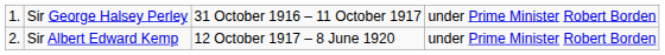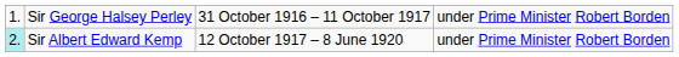Sir Albert Edward Kemp | column 1: no background -> paleturquoise background
